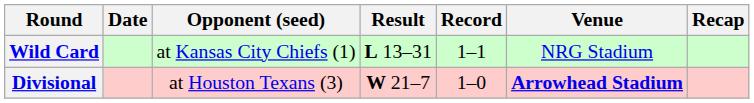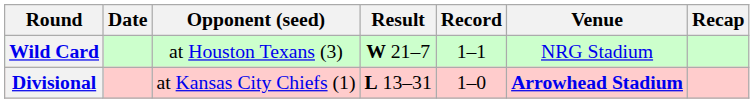Wild Card | Opponent (seed): at Kansas City Chiefs (1) -> at Houston Texans (3)
Wild Card | Result: L 13–31 -> W 21–7
Divisional | Opponent (seed): at Houston Texans (3) -> at Kansas City Chiefs (1)
Divisional | Result: W 21–7 -> L 13–31
